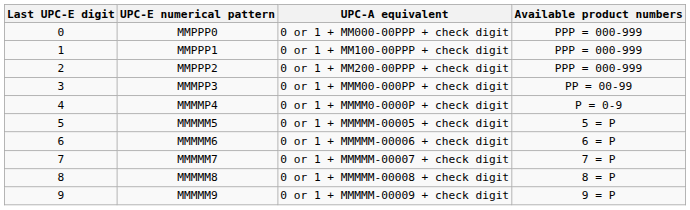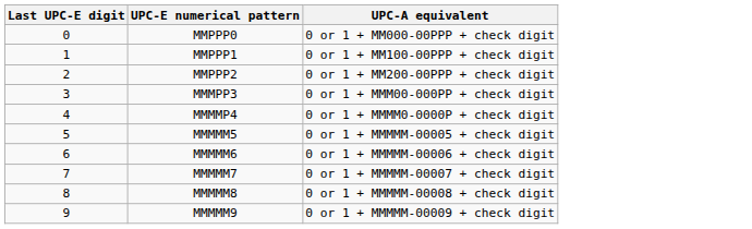- column: Available product numbers | PPP = 000-999 | PPP = 000-999 | PPP = 000-999 | PP = 00-99 | P = 0-9 | 5 = P | 6 = P | 7 = P | 8 = P | 9 = P
